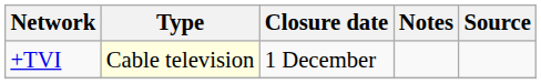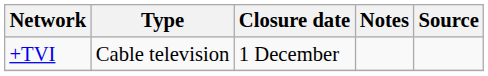+TVI | Type: lightyellow background -> no background
